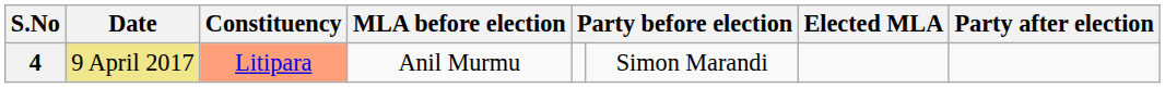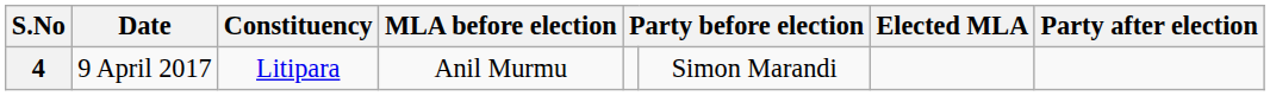4 | Date: khaki background -> no background
4 | Constituency: lightsalmon background -> no background
